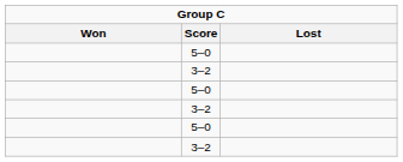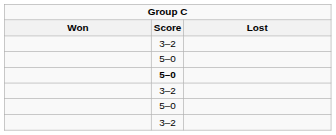row 3 | Score: 5–0 -> 3–2
row 4 | Score: 3–2 -> 5–0
row 5 | Score: normal -> bold
